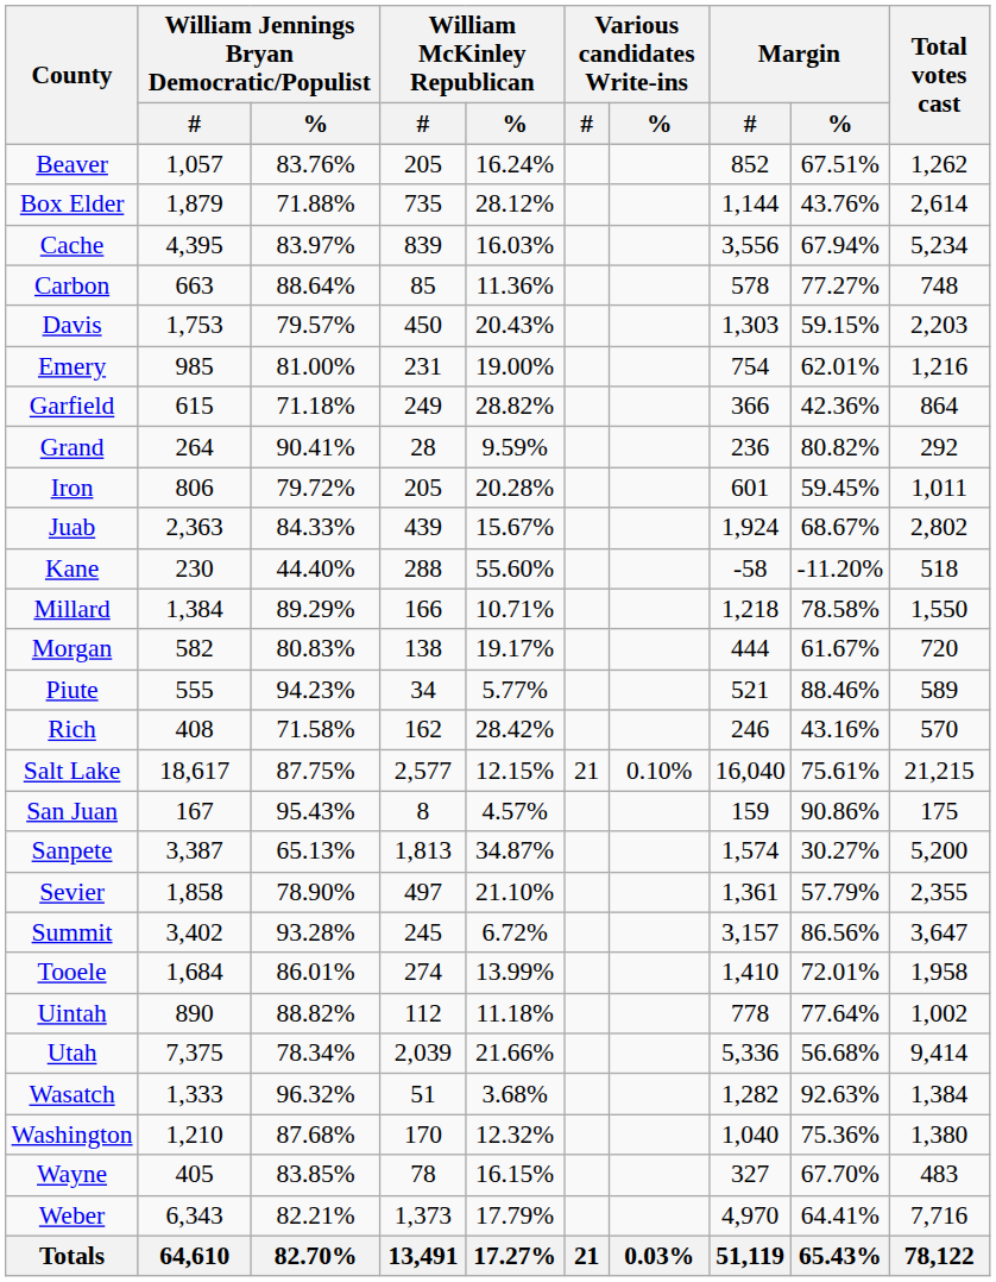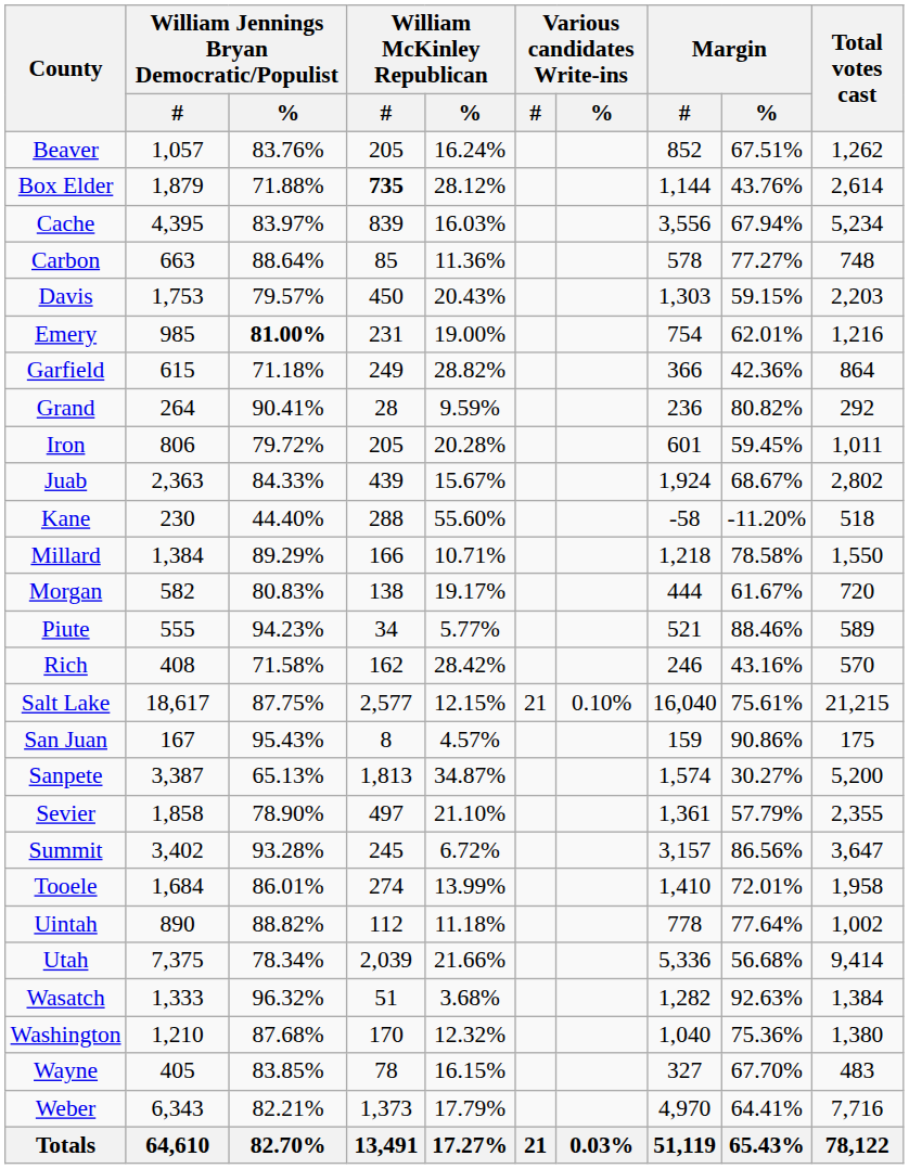Box Elder | William McKinley Republican / #: normal -> bold
Emery | William Jennings Bryan Democratic/Populist / %: normal -> bold
